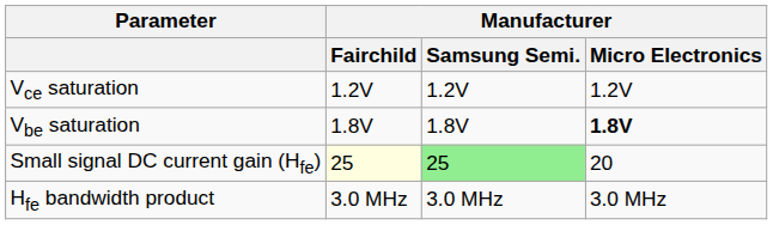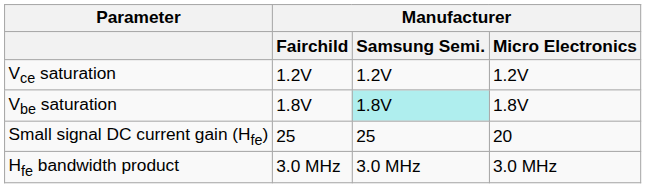Vbe saturation | Manufacturer / Samsung Semi.: no background -> paleturquoise background
Vbe saturation | Manufacturer / Micro Electronics: bold -> normal
Small signal DC current gain (Hfe) | Manufacturer / Fairchild: lightyellow background -> no background
Small signal DC current gain (Hfe) | Manufacturer / Samsung Semi.: lightgreen background -> no background
